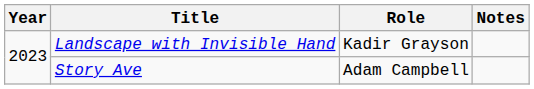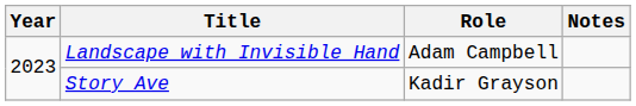Landscape with Invisible Hand | Role: Kadir Grayson -> Adam Campbell
Story Ave | Role: Adam Campbell -> Kadir Grayson
